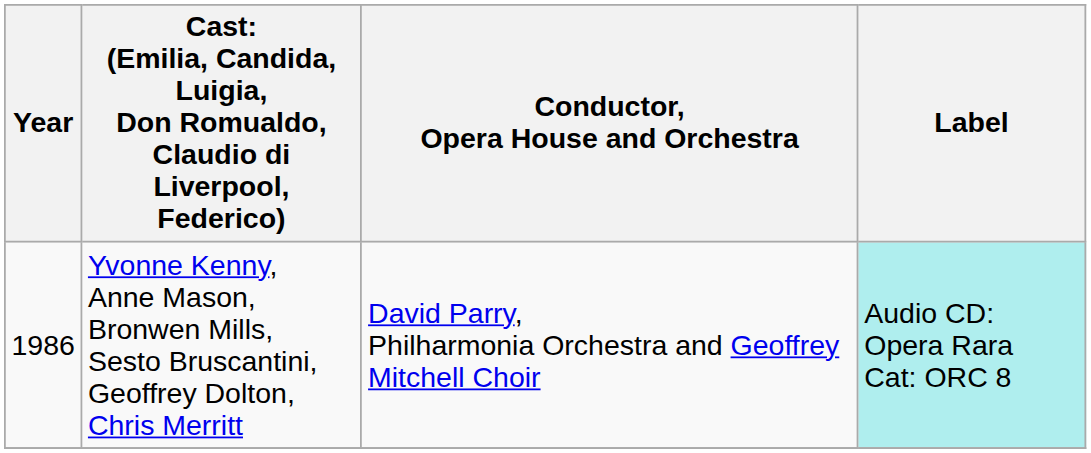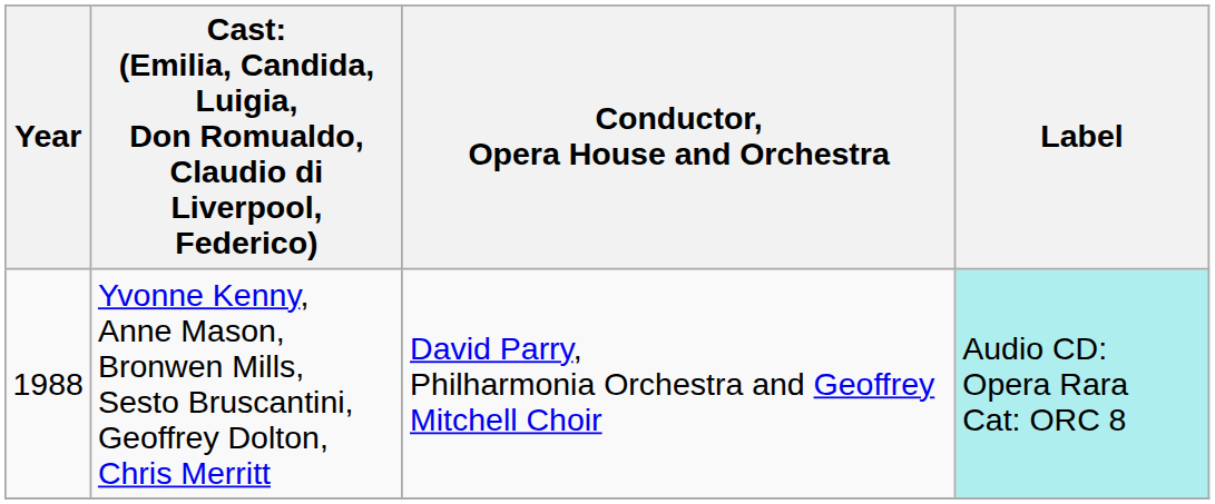row 2 | Year: 1986 -> 1988
